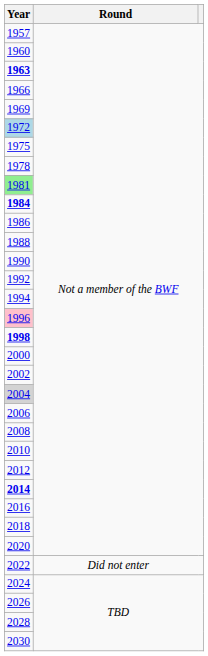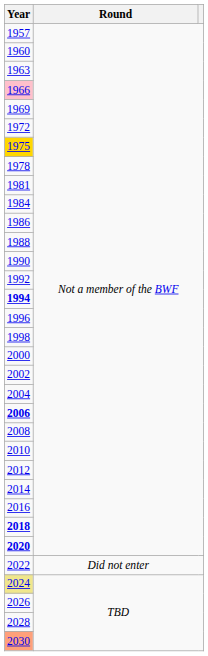1963 | Year: bold -> normal
1966 | Year: no background -> pink background
1972 | Year: lightblue background -> no background
1975 | Year: no background -> gold background
1981 | Year: lightgreen background -> no background
1984 | Year: bold -> normal
1994 | Year: normal -> bold
1996 | Year: pink background -> no background
1998 | Year: bold -> normal
2004 | Year: lightgrey background -> no background
2006 | Year: normal -> bold
2014 | Year: bold -> normal
2018 | Year: normal -> bold
2020 | Year: normal -> bold
2024 | Year: no background -> khaki background
2030 | Year: no background -> lightsalmon background
